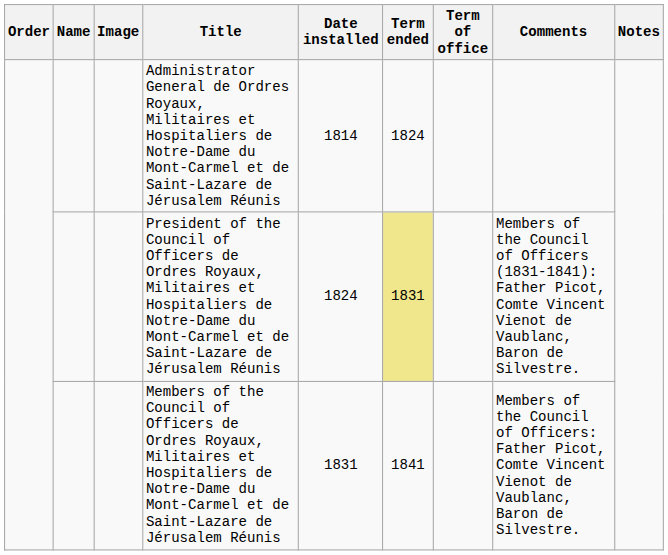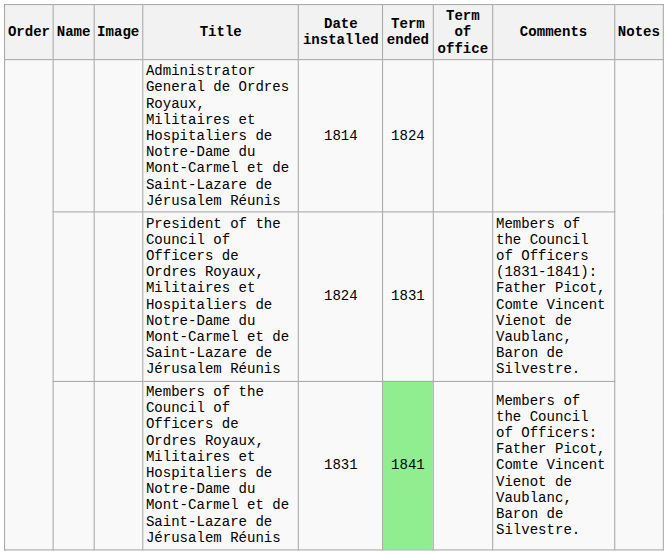row 3 | Term ended: khaki background -> no background
row 4 | Term ended: no background -> lightgreen background
